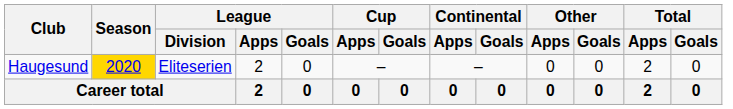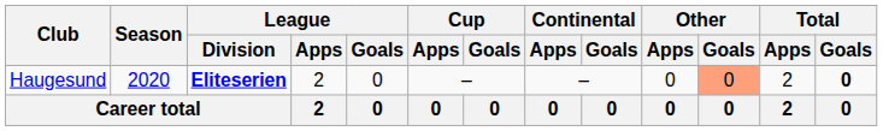Haugesund | Season: gold background -> no background
Haugesund | League / Division: normal -> bold
Haugesund | Other / Goals: no background -> lightsalmon background
Haugesund | Total / Goals: normal -> bold
